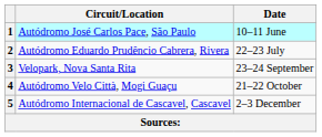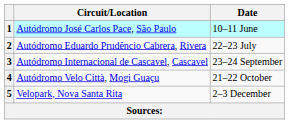3 | Circuit/Location: Velopark, Nova Santa Rita -> Autódromo Internacional de Cascavel, Cascavel
5 | Circuit/Location: Autódromo Internacional de Cascavel, Cascavel -> Velopark, Nova Santa Rita
